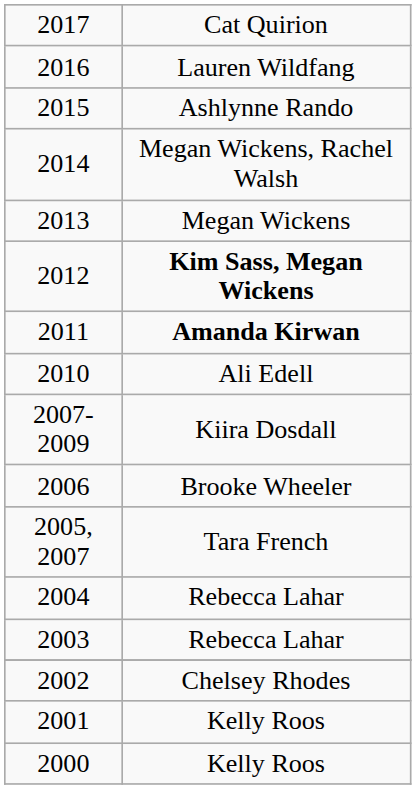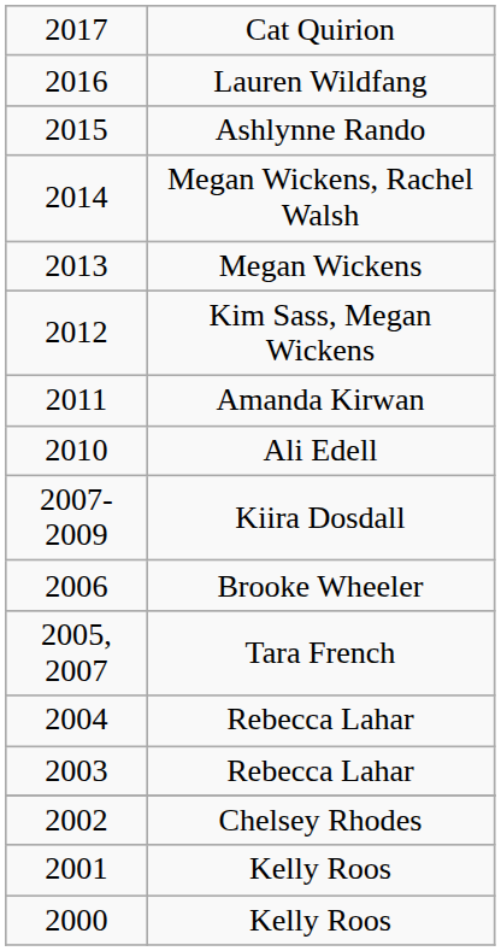2012 | column 2: bold -> normal
2011 | column 2: bold -> normal
